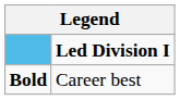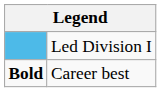row 2 | column 2: bold -> normal
